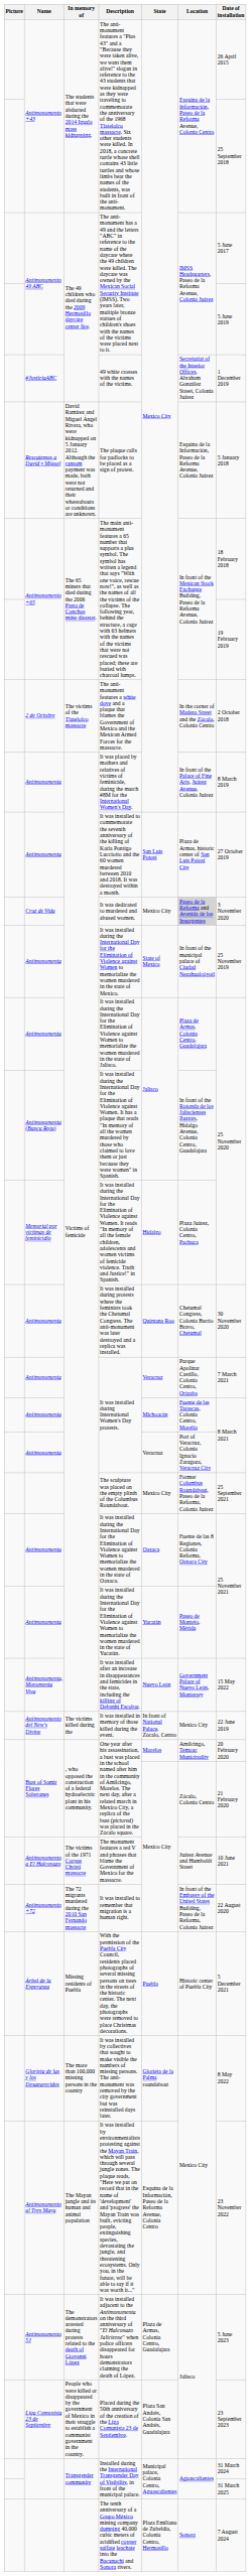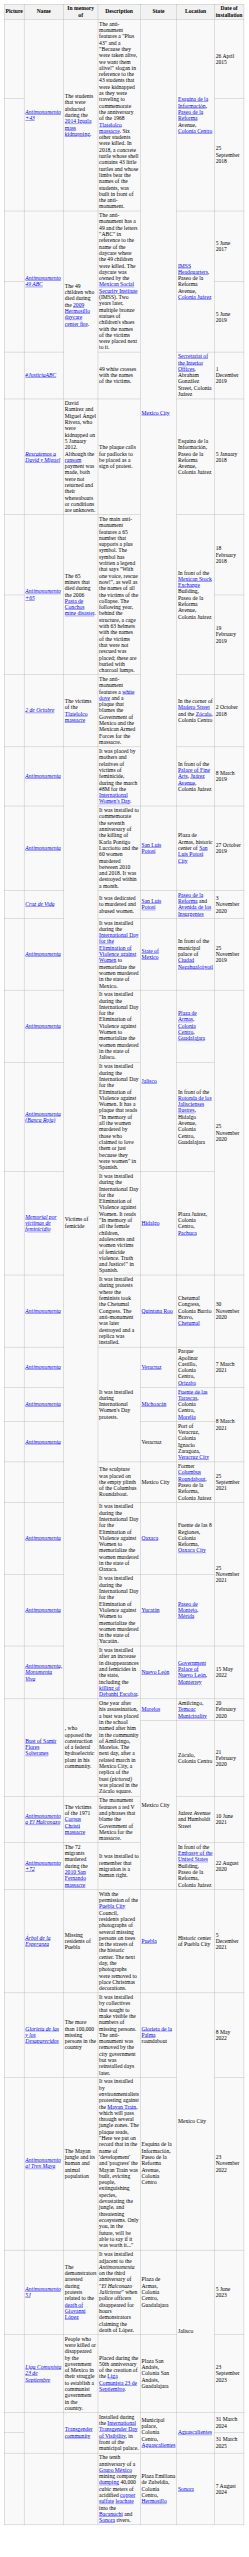It was dedicated to murdered and abused women. | State: Mexico City -> San Luís Potosí
It was dedicated to murdered and abused women. | Location: lightgrey background -> no background
- row: Antimonumento del New's Divine | The victims killed during the | It was installed in memory of those killed during the event. | In front of National Palace, Zócalo, Centro | Mexico City | 22 June 2019
